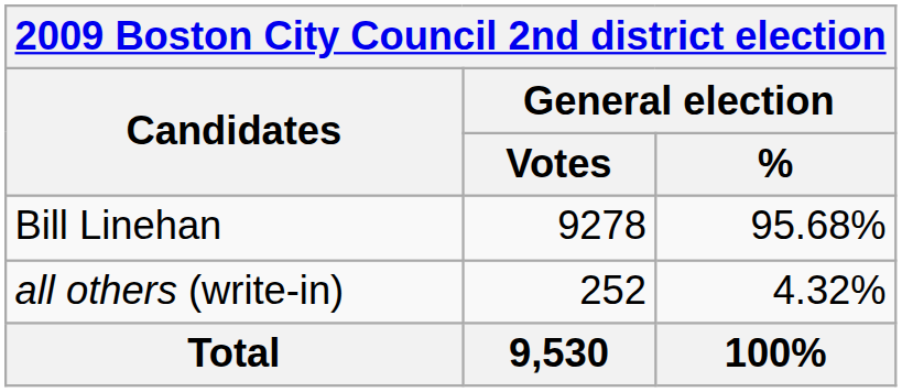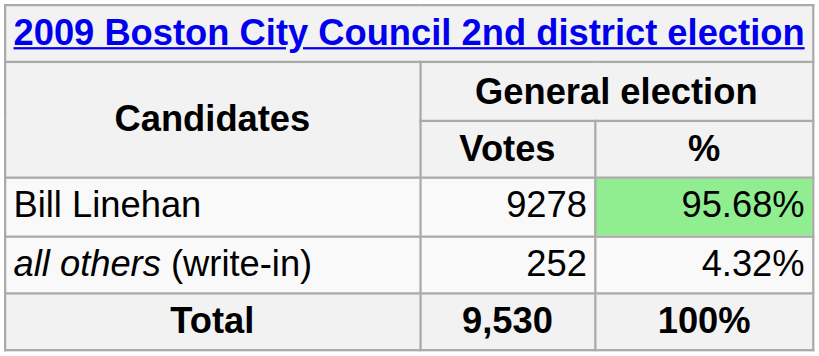Bill Linehan | General election / %: no background -> lightgreen background
